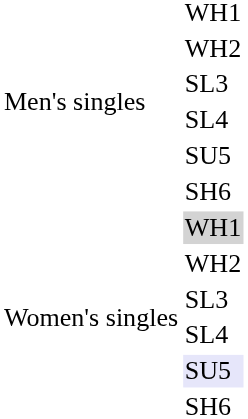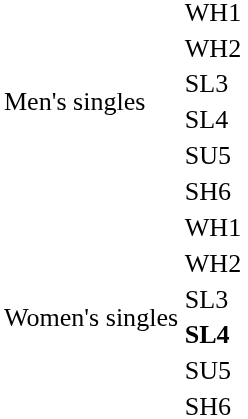Women's singles / WH1 | column 2: lightgrey background -> no background
Women's singles / SL4 | column 2: normal -> bold
Women's singles / SU5 | column 2: lavender background -> no background
